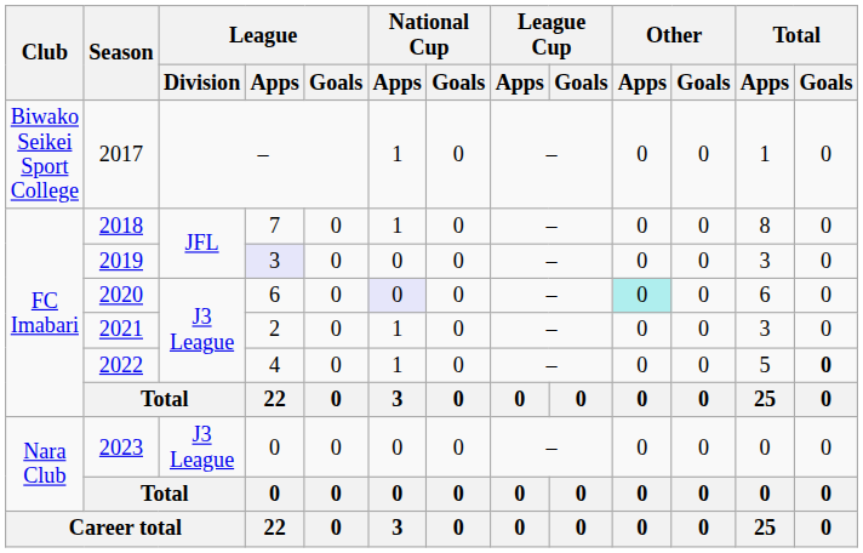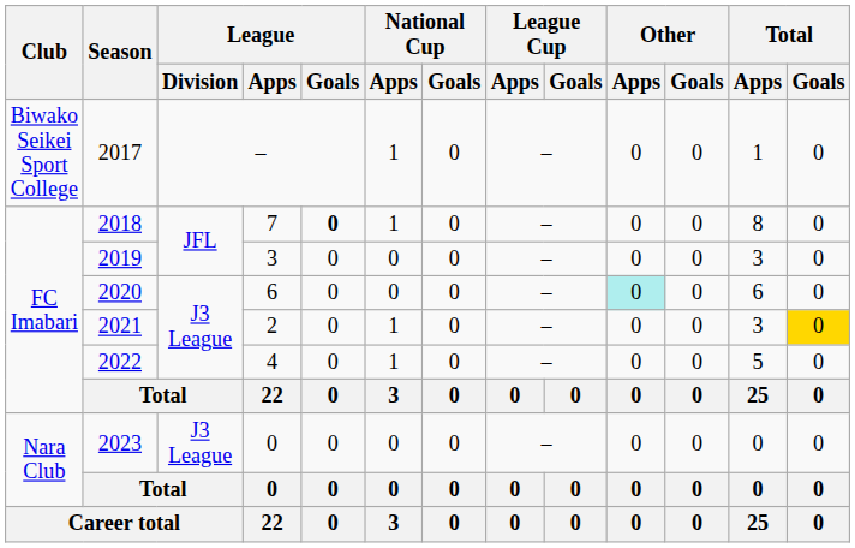2018 | League / Goals: normal -> bold
2019 | League / Apps: lavender background -> no background
2020 | National Cup / Apps: lavender background -> no background
2021 | Total / Goals: no background -> gold background
2022 | Total / Goals: bold -> normal
